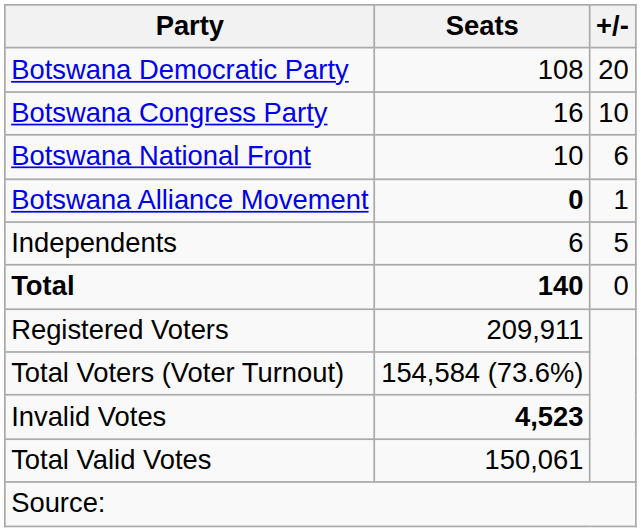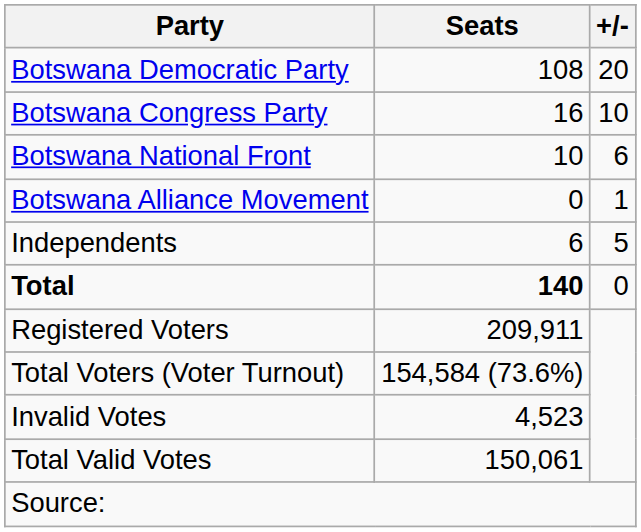Botswana Alliance Movement | Seats: bold -> normal
Invalid Votes | Seats: bold -> normal
